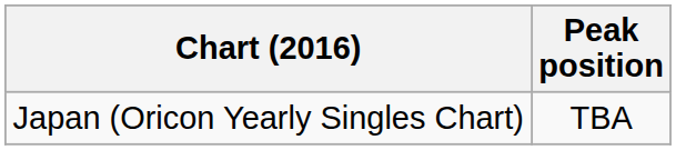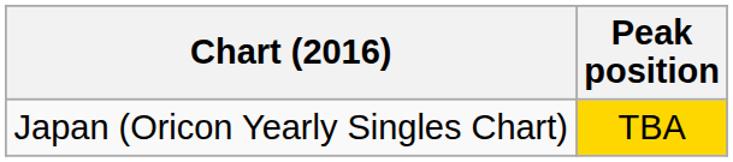Japan (Oricon Yearly Singles Chart) | Peak position: no background -> gold background
